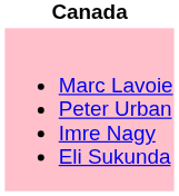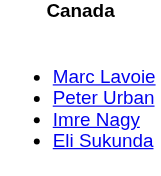row 2 | column 1: pink background -> no background
